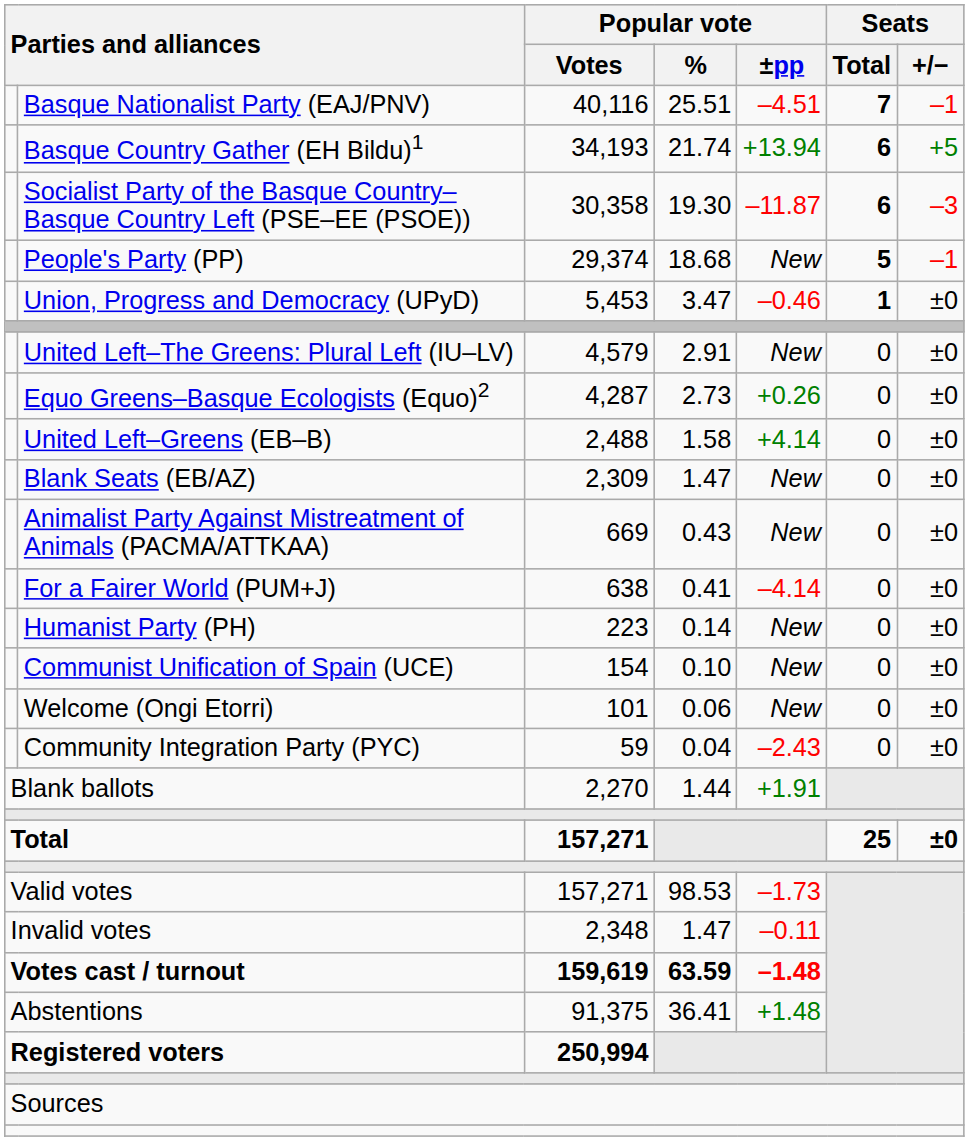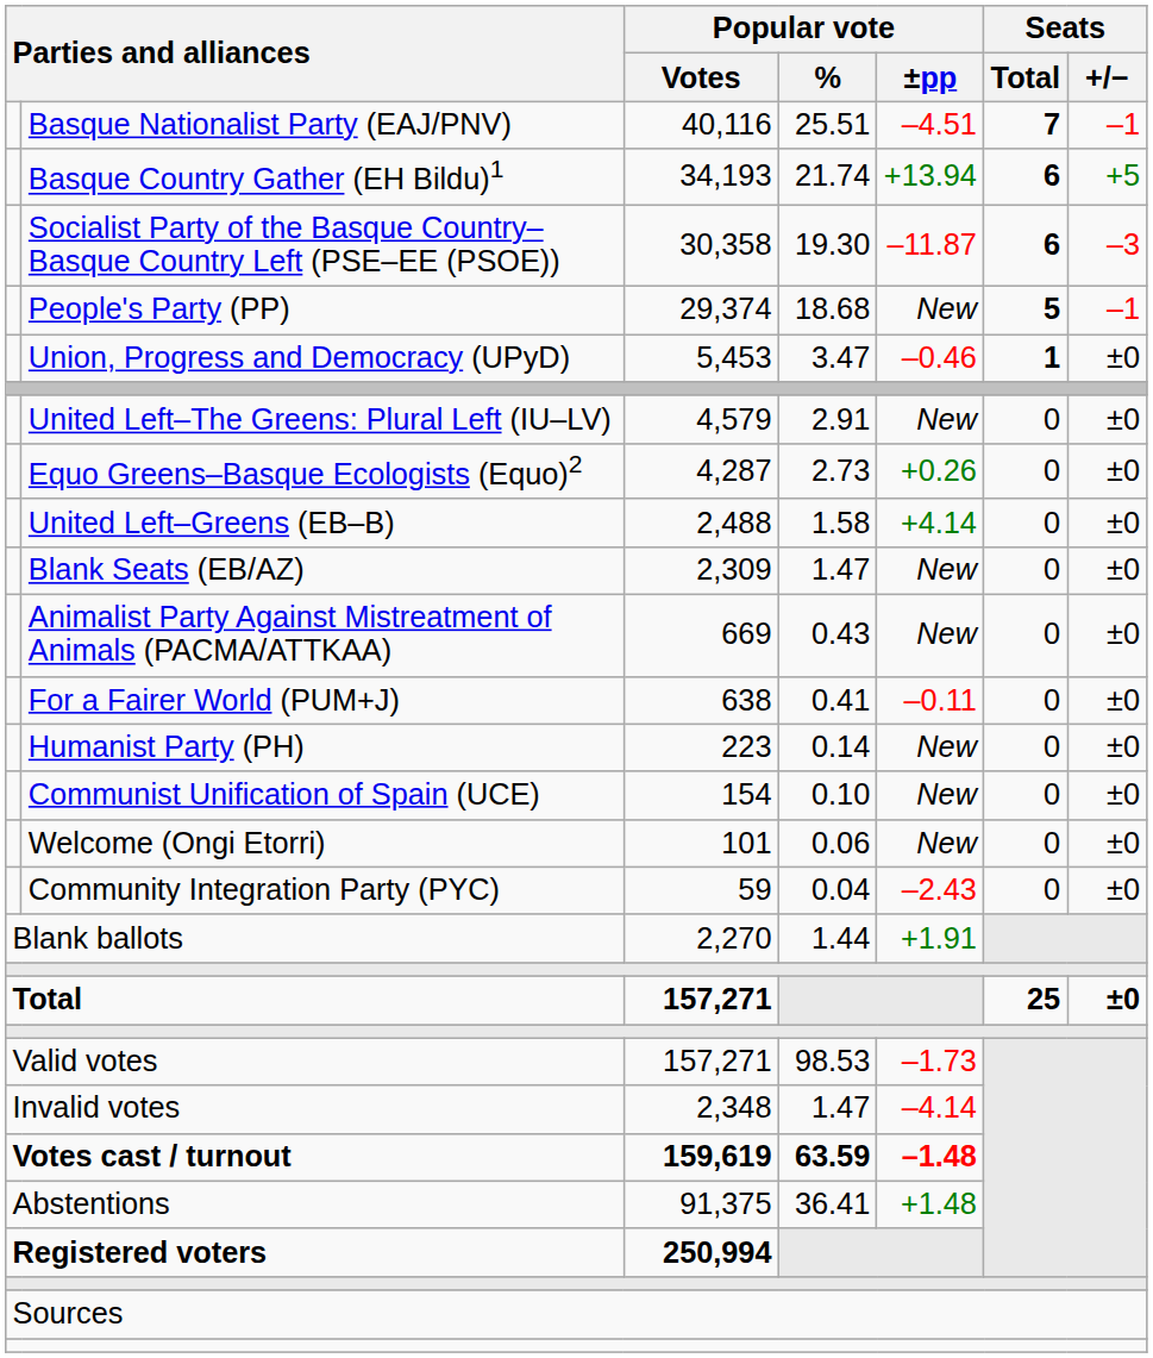For a Fairer World (PUM+J) | Popular vote / ±pp: –4.14 -> –0.11
Invalid votes | Popular vote / ±pp: –0.11 -> –4.14
